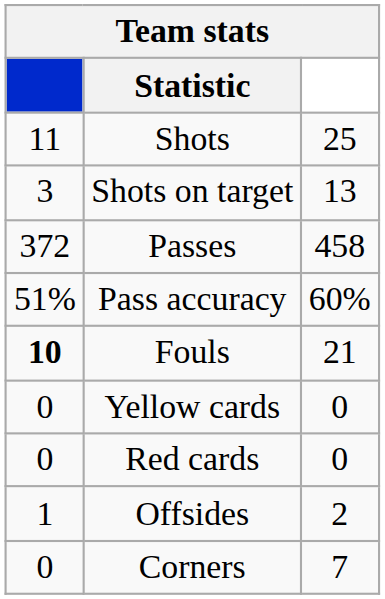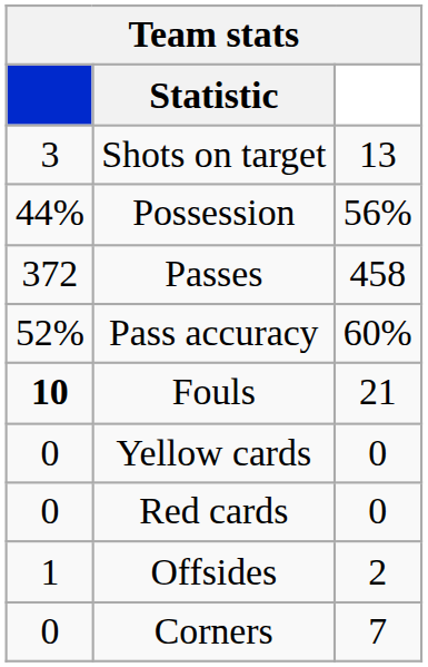- row: 11 | Shots | 25
+ row: 44% | Possession | 56%
Pass accuracy | column 1: 51% -> 52%
